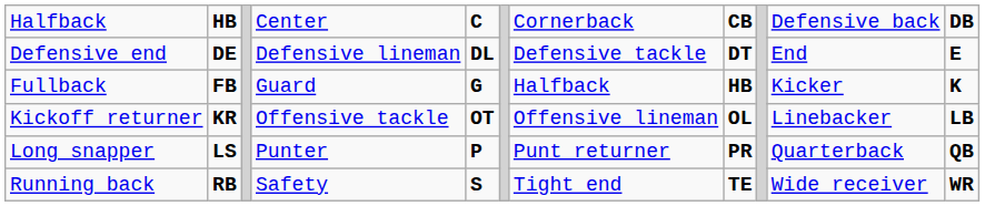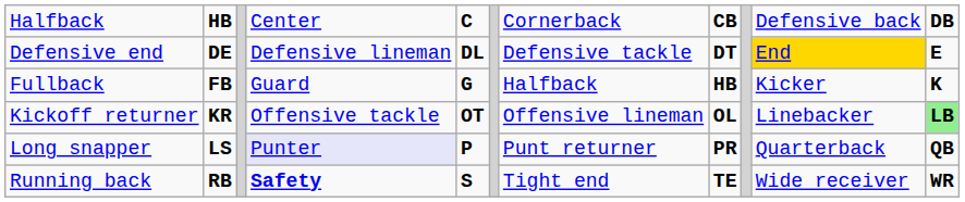Defensive end | column 10: no background -> gold background
Kickoff returner | column 11: no background -> lightgreen background
Long snapper | column 4: no background -> lavender background
Running back | column 4: normal -> bold
